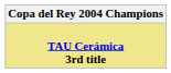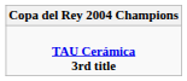row 2 | column 1: khaki background -> no background
